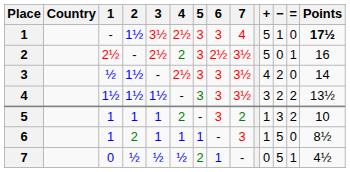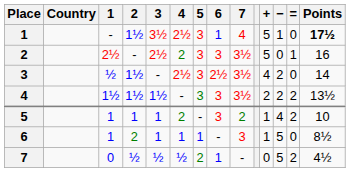row 2 | 6: 3 -> 1
row 3 | 6: 2½ -> 3
row 4 | 6: 3 -> 2½
row 5 | +: 3 -> 2
row 6 | −: 3 -> 4
row 8 | =: 1 -> 2
